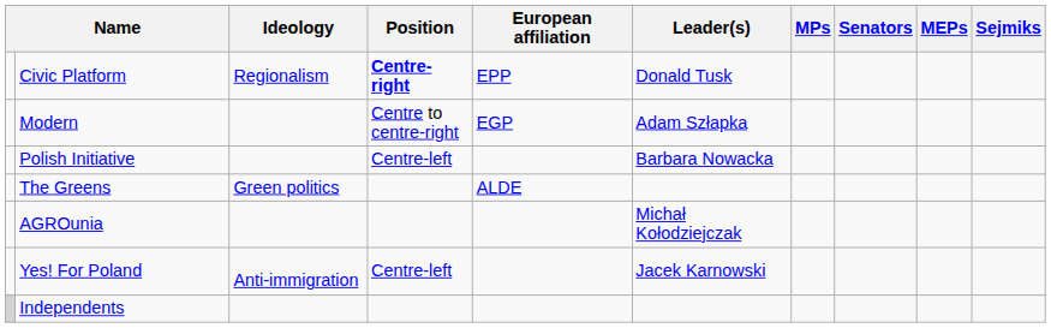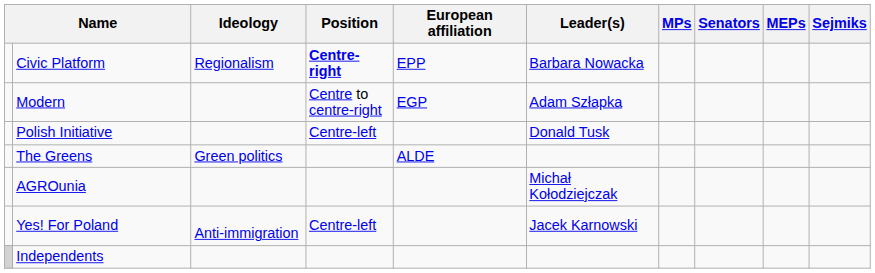Civic Platform | Leader(s): Donald Tusk -> Barbara Nowacka
Polish Initiative | Leader(s): Barbara Nowacka -> Donald Tusk
